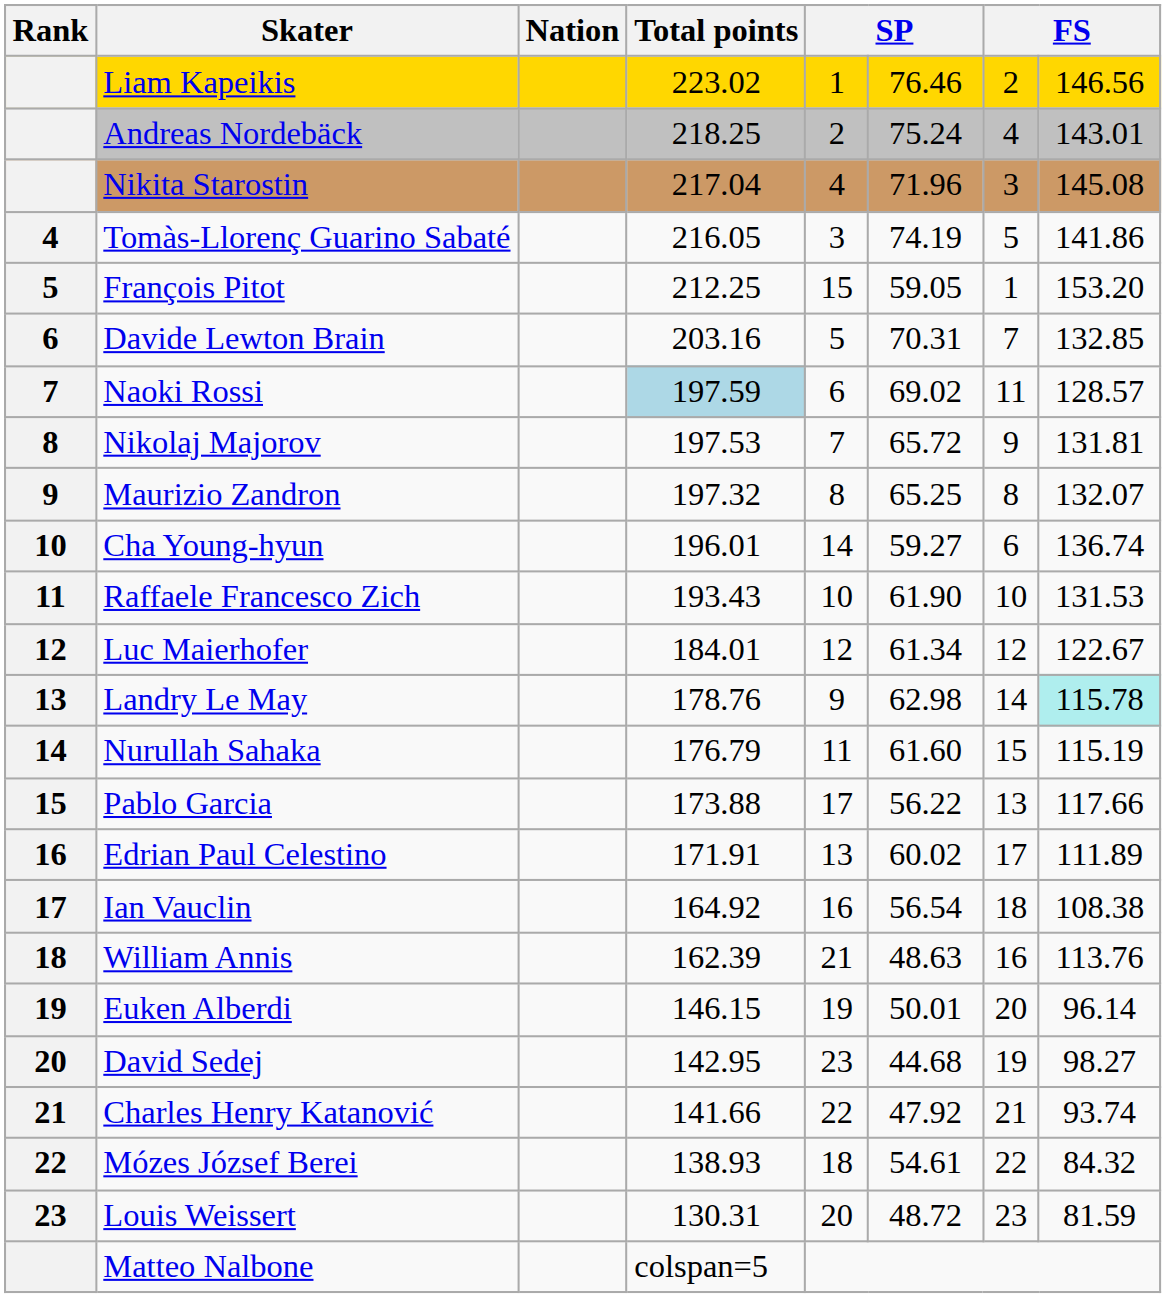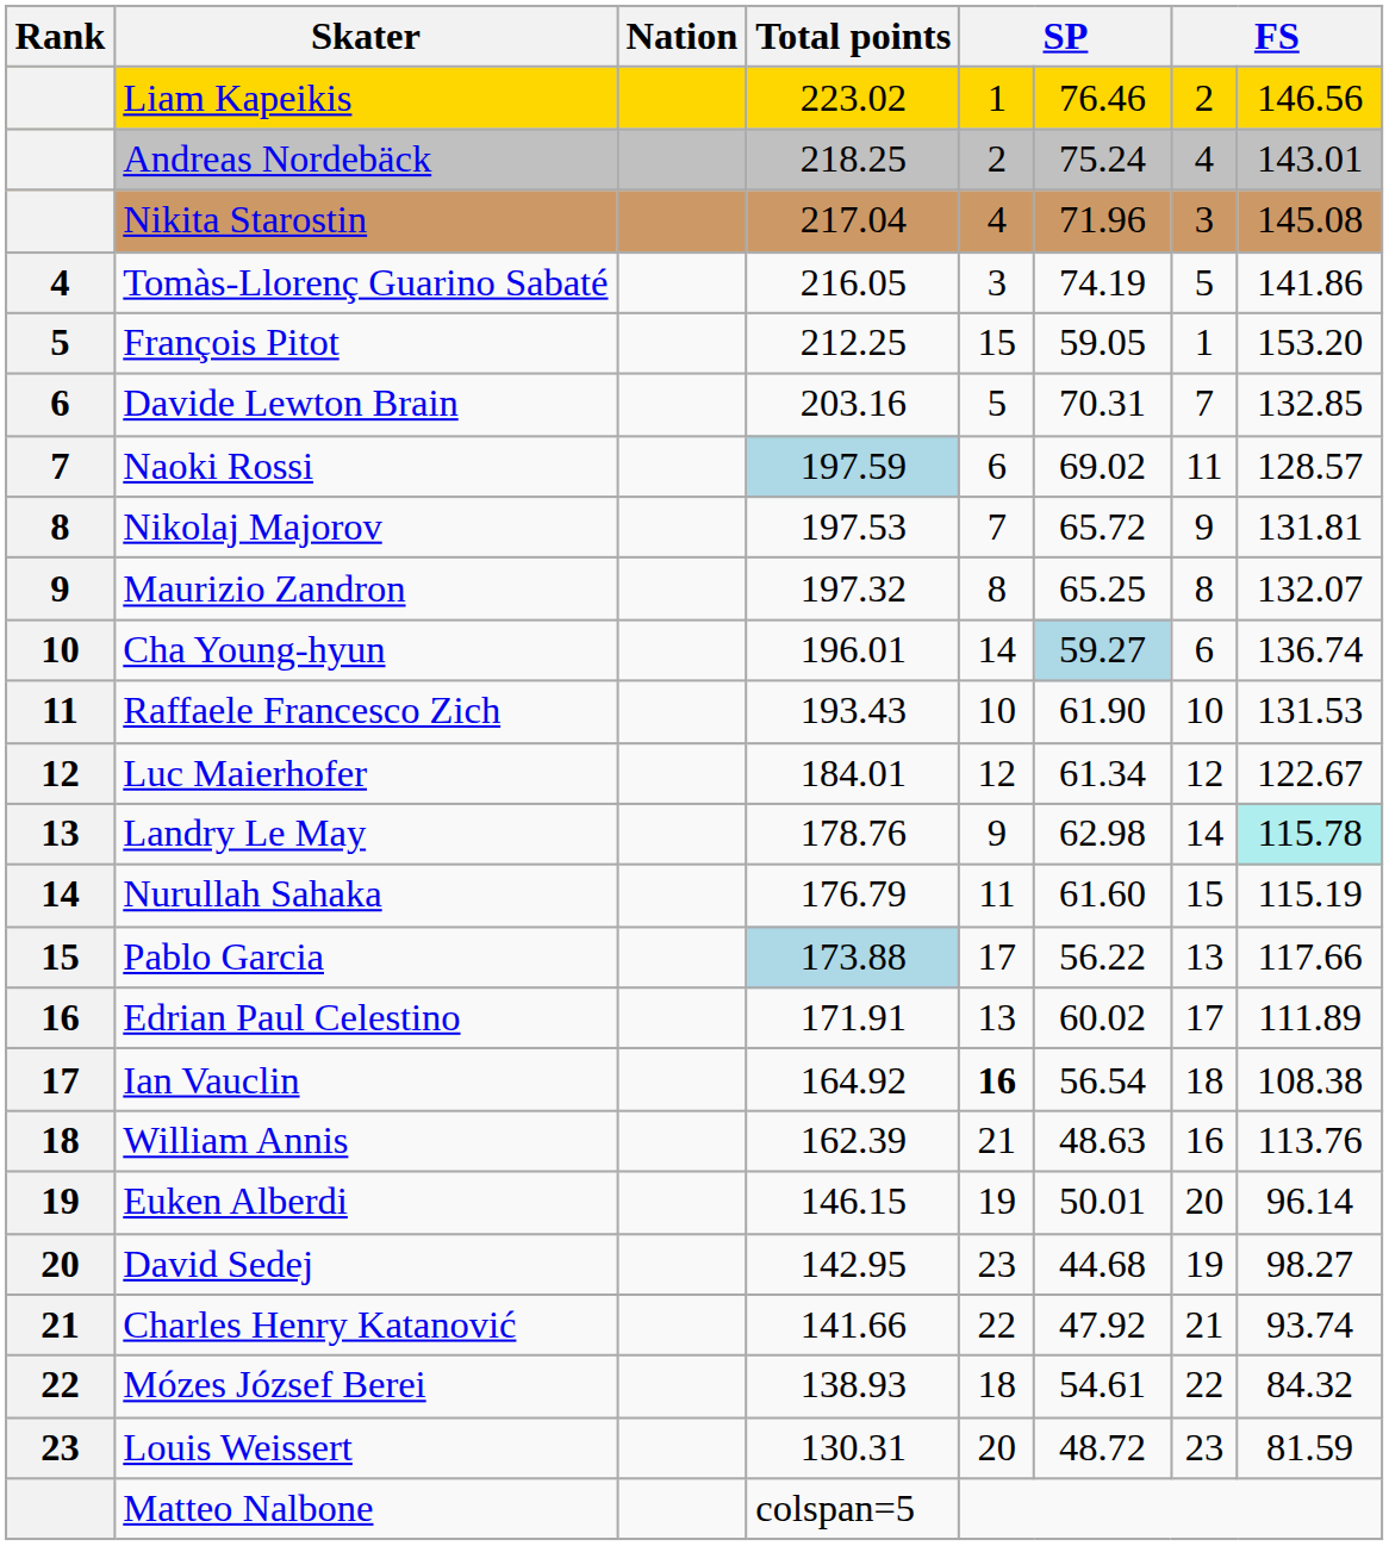Cha Young-hyun | column 6: no background -> lightblue background
Pablo Garcia | Total points: no background -> lightblue background
Ian Vauclin | column 5: normal -> bold
